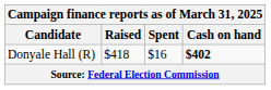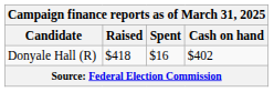Donyale Hall (R) | Cash on hand: bold -> normal
